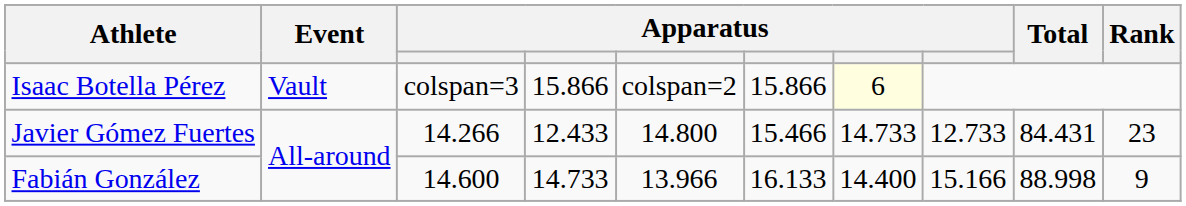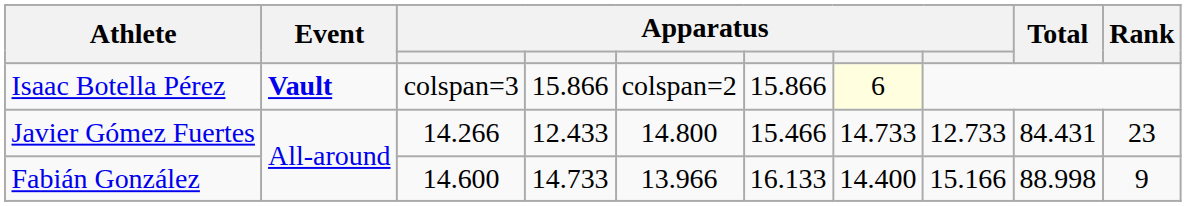Isaac Botella Pérez | Event: normal -> bold
